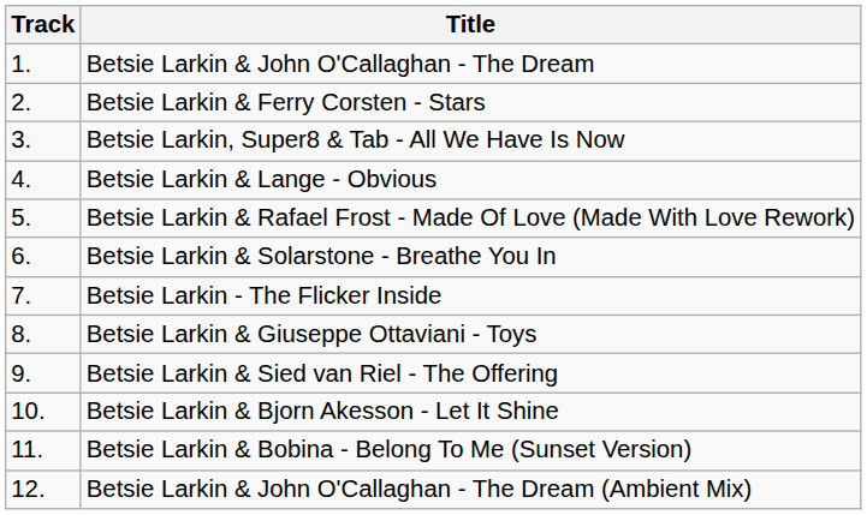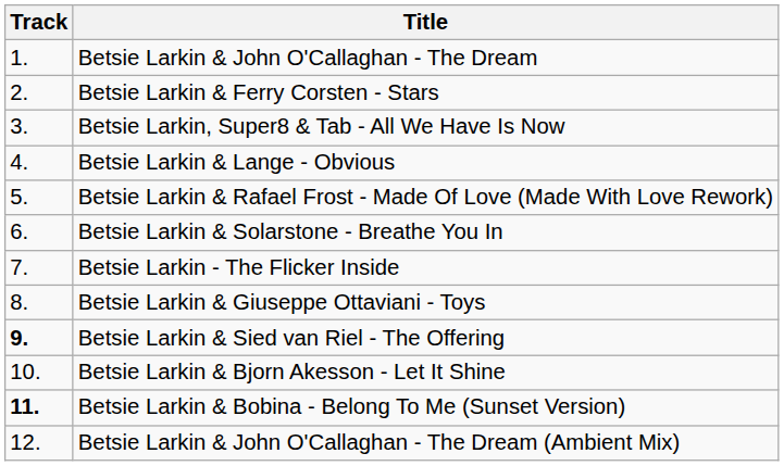Betsie Larkin & Sied van Riel - The Offering | Track: normal -> bold
Betsie Larkin & Bobina - Belong To Me (Sunset Version) | Track: normal -> bold
